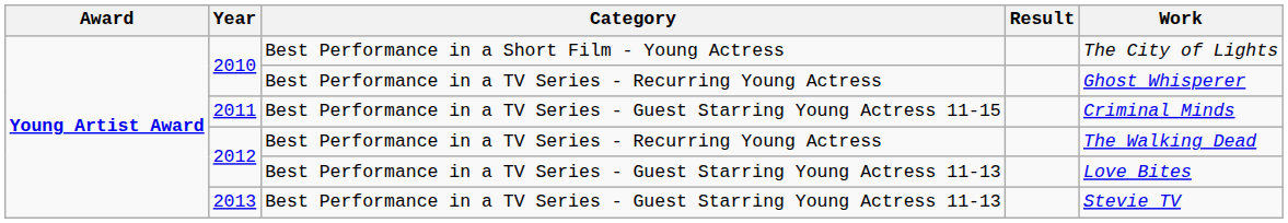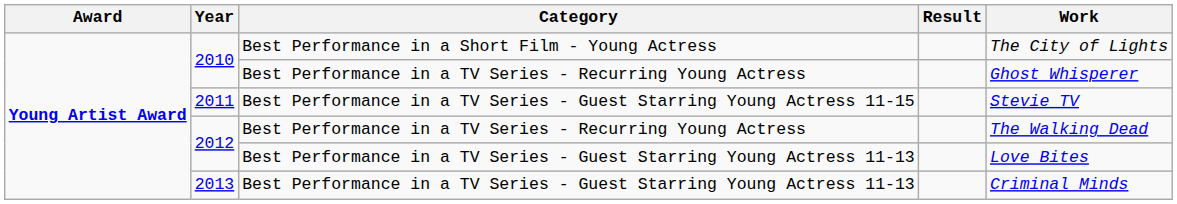2011 | Work: Criminal Minds -> Stevie TV
2013 | Work: Stevie TV -> Criminal Minds
